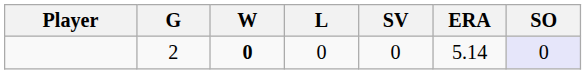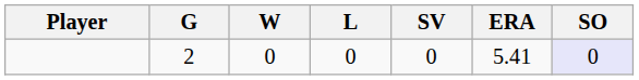row 2 | W: bold -> normal
row 2 | ERA: 5.14 -> 5.41
